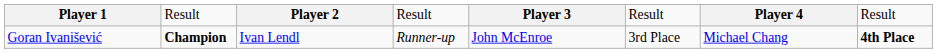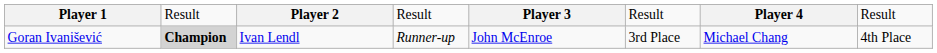Goran Ivanišević | column 2: no background -> lightgrey background
Goran Ivanišević | column 8: bold -> normal
